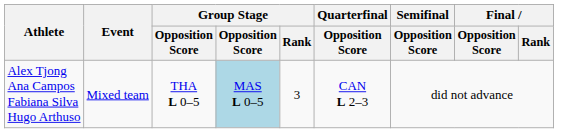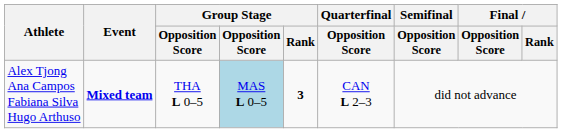Alex Tjong Ana Campos Fabiana Silva Hugo Arthuso | Event: normal -> bold
Alex Tjong Ana Campos Fabiana Silva Hugo Arthuso | Group Stage / Rank: normal -> bold
